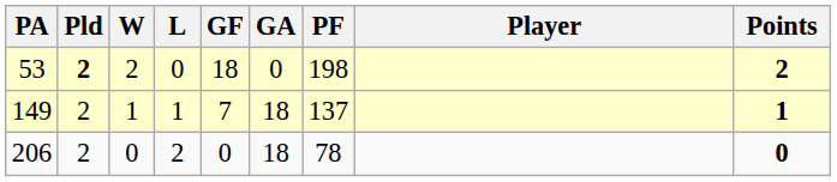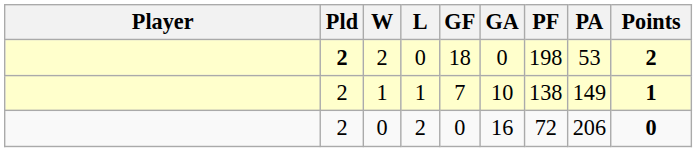columns swapped: Player <-> PA
row 3 | GA: 18 -> 10
row 3 | PF: 137 -> 138
row 4 | GA: 18 -> 16
row 4 | PF: 78 -> 72
